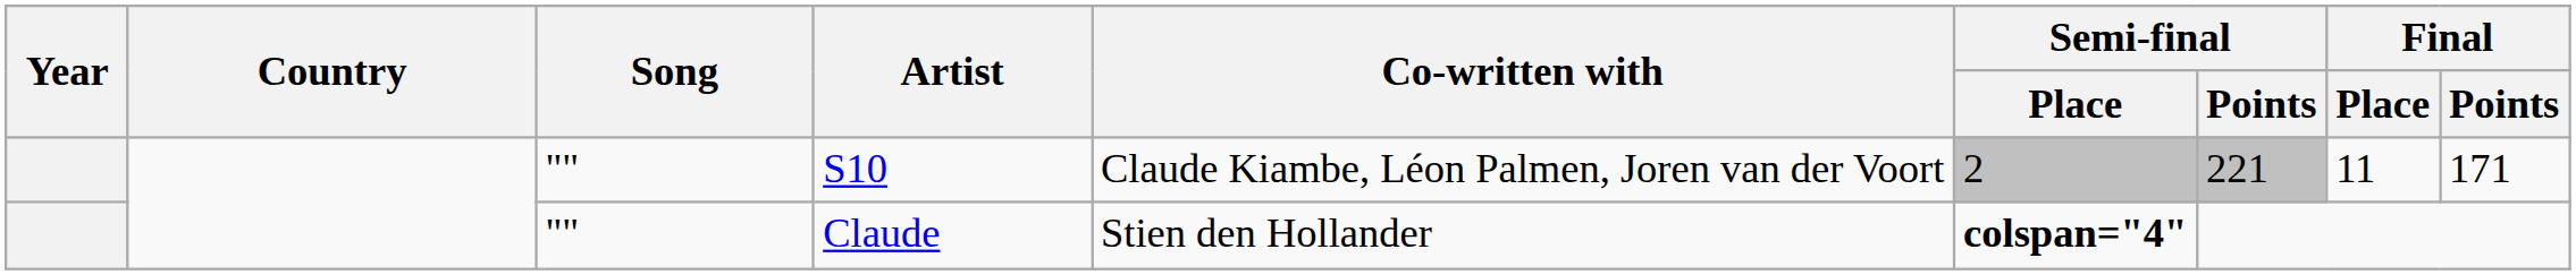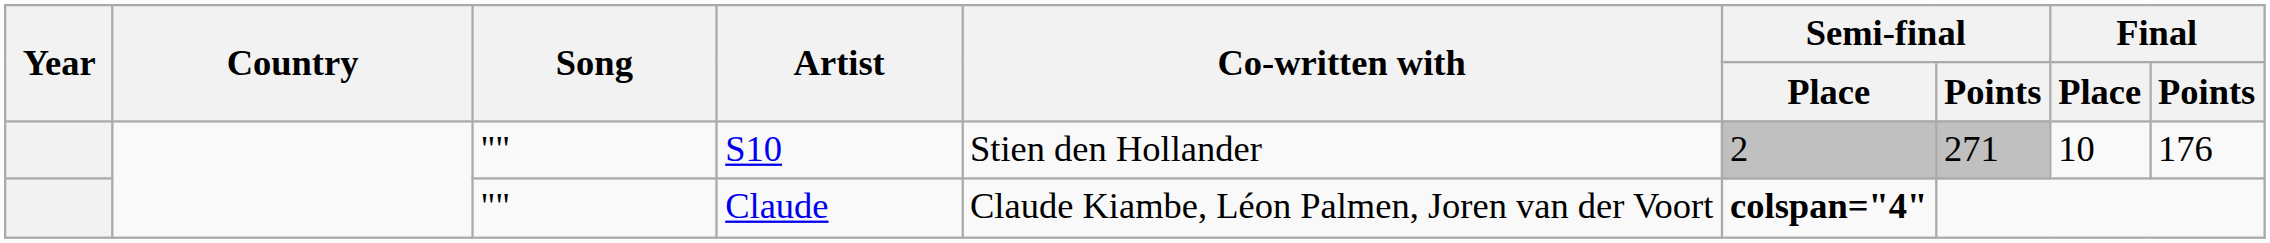S10 | Co-written with: Claude Kiambe, Léon Palmen, Joren van der Voort -> Stien den Hollander
S10 | Semi-final / Points: 221 -> 271
S10 | Final / Place: 11 -> 10
S10 | Final / Points: 171 -> 176
Claude | Co-written with: Stien den Hollander -> Claude Kiambe, Léon Palmen, Joren van der Voort
